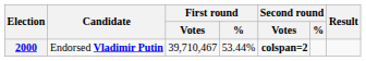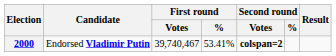2000 | First round / Votes: 39,710,467 -> 39,740,467
2000 | First round / %: 53.44% -> 53.41%
